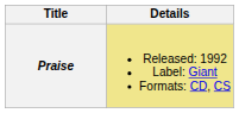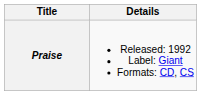Praise | Details: khaki background -> no background
